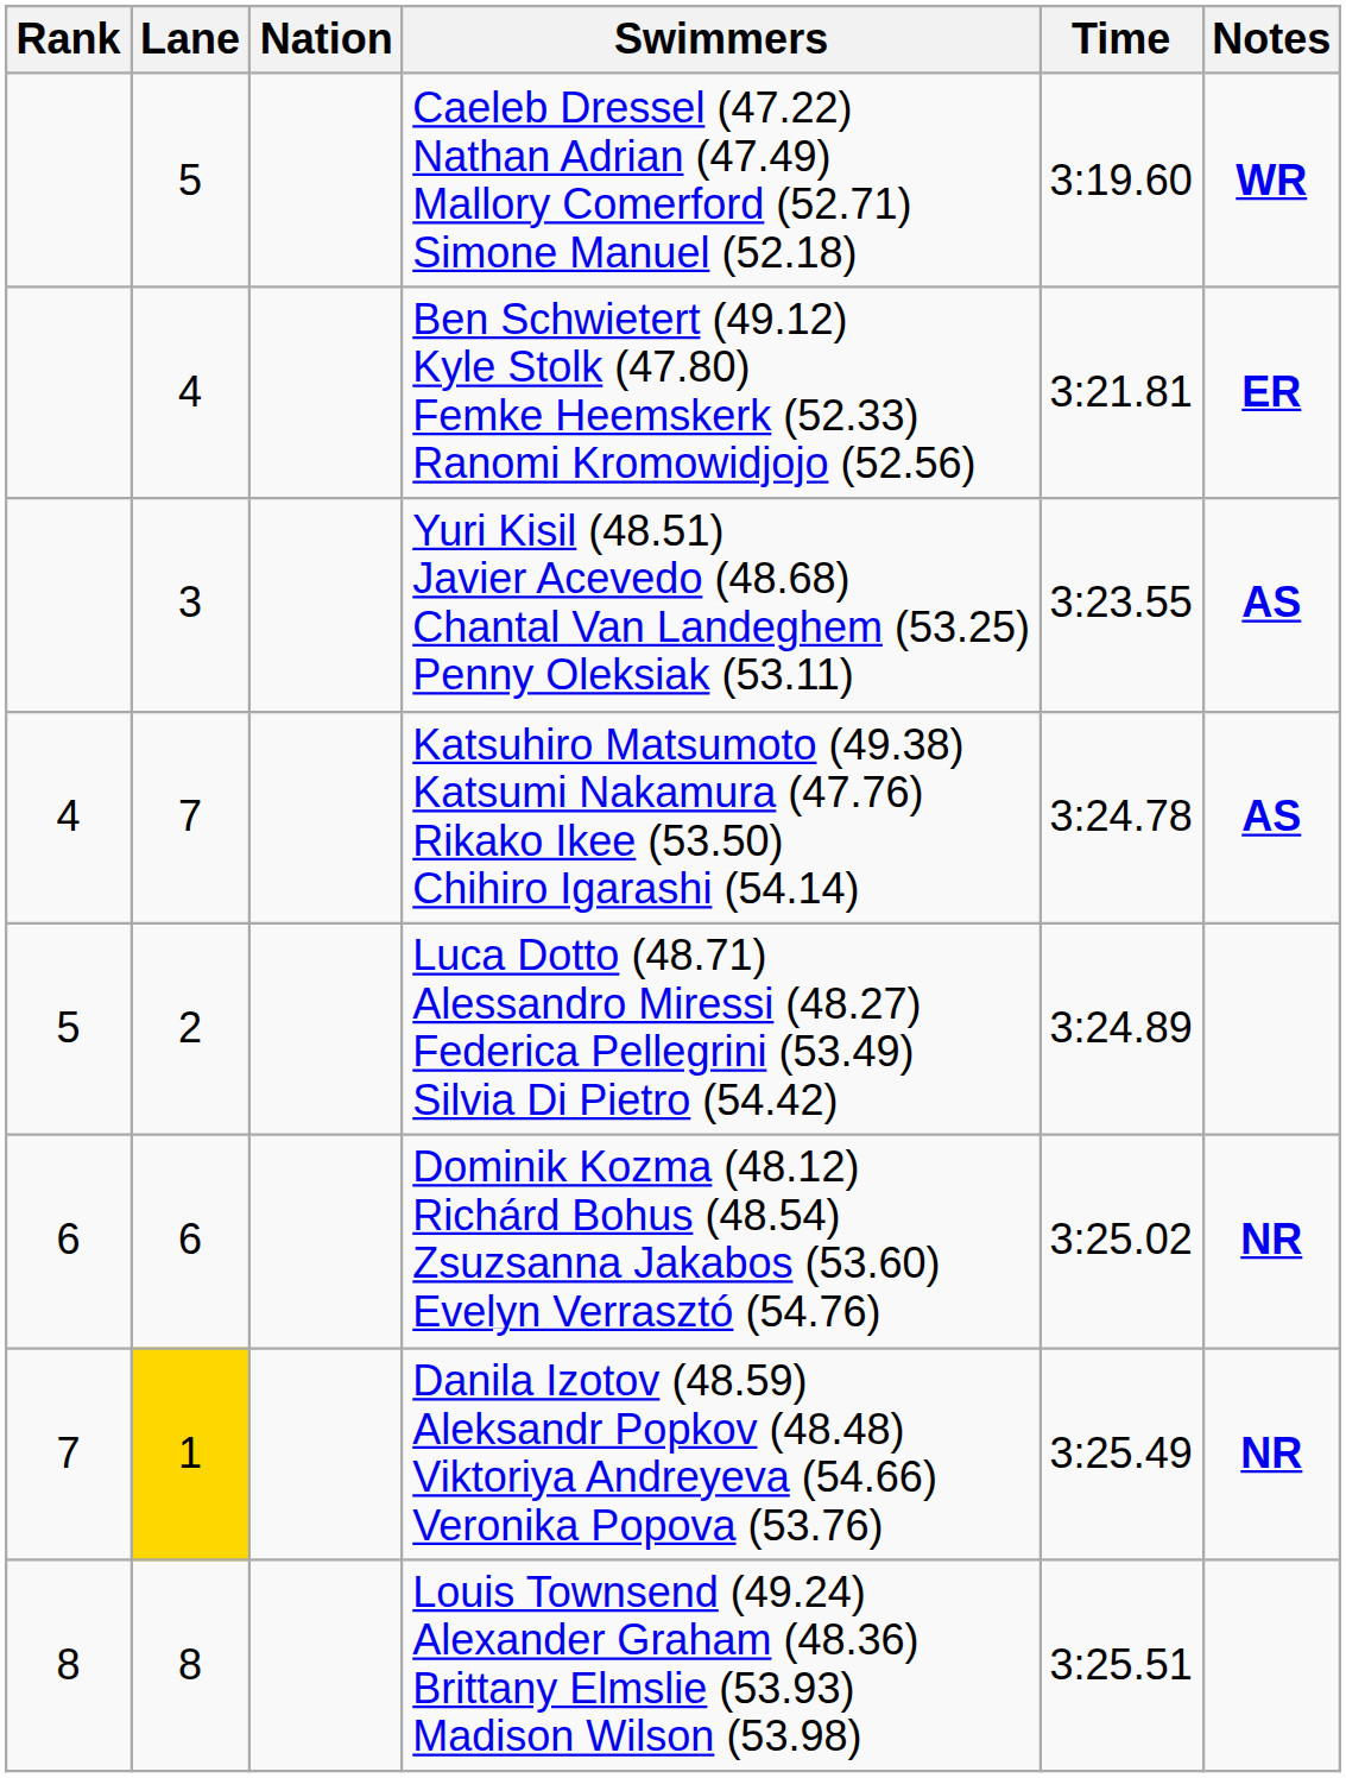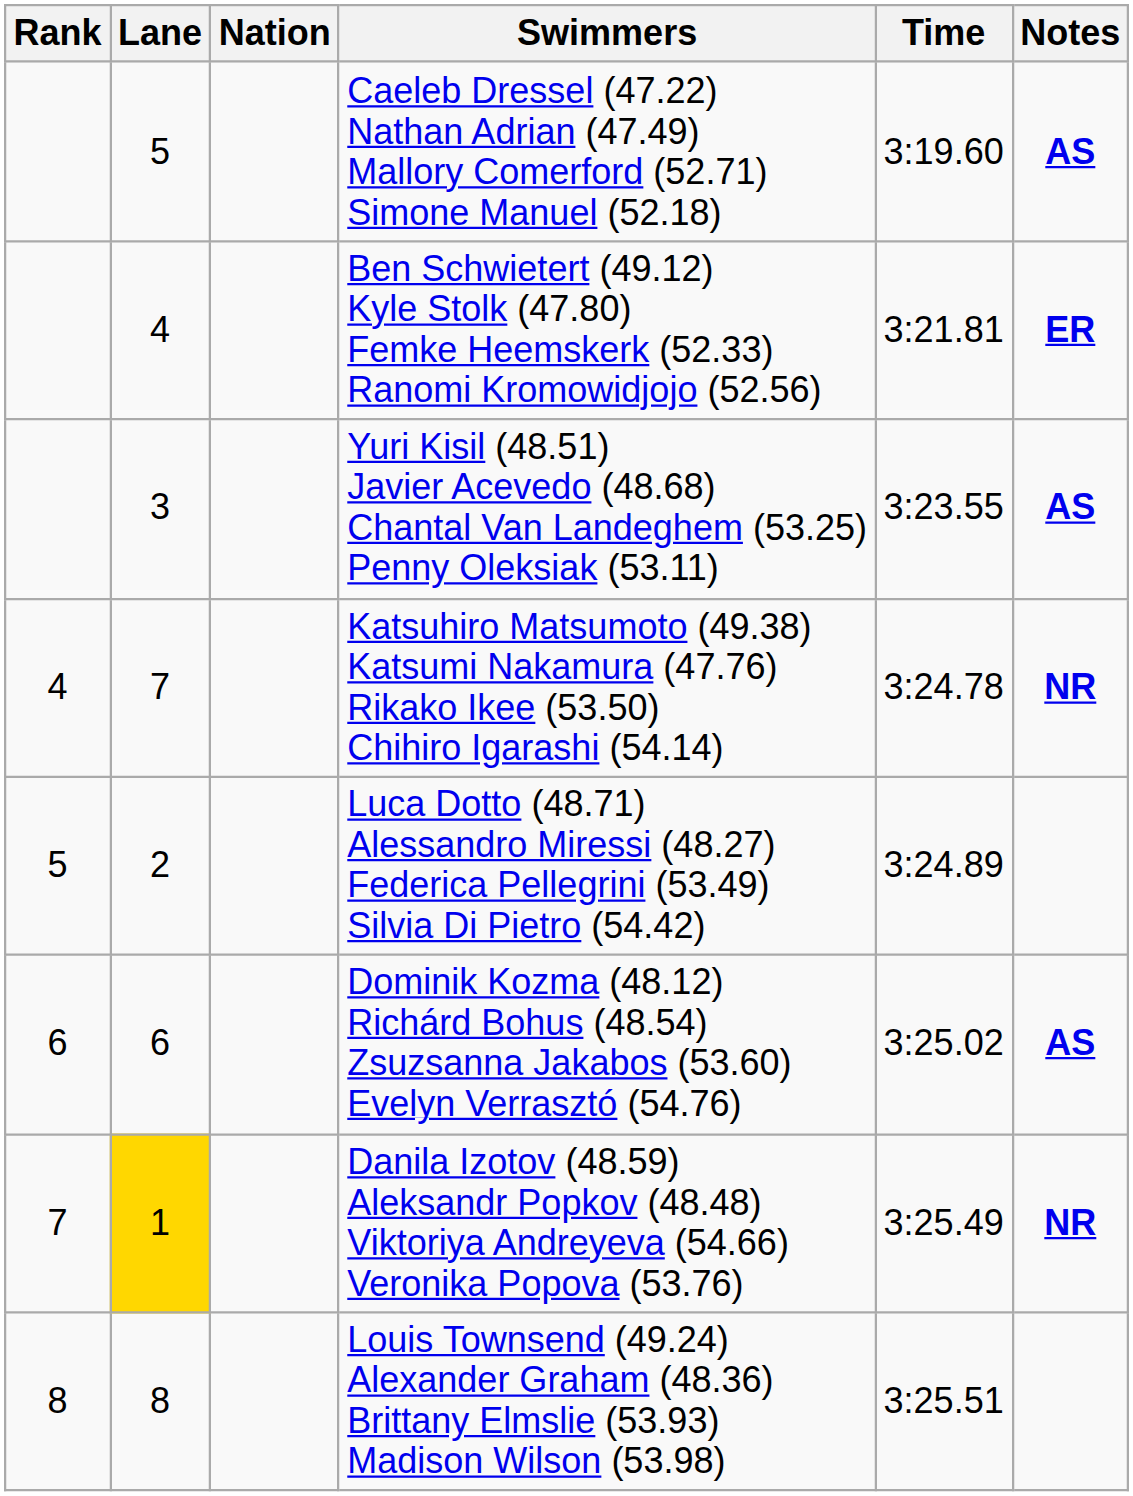row 2 | Notes: WR -> AS
row 5 | Notes: AS -> NR
row 7 | Notes: NR -> AS
